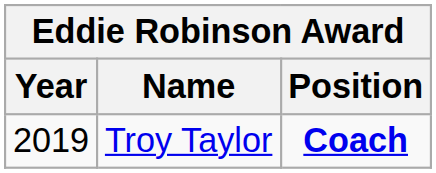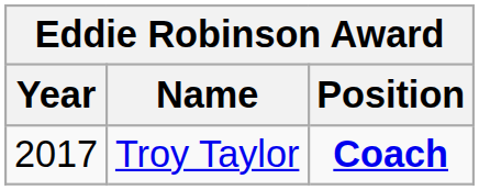Troy Taylor | Year: 2019 -> 2017
